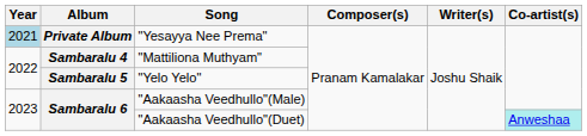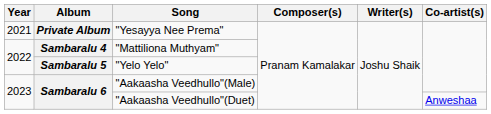"Yesayya Nee Prema" | Year: lightblue background -> no background
"Aakaasha Veedhullo"(Duet) | Co-artist(s): paleturquoise background -> no background
